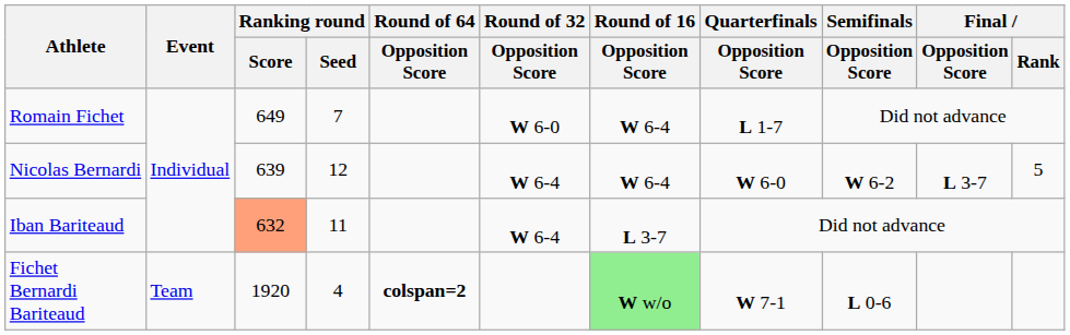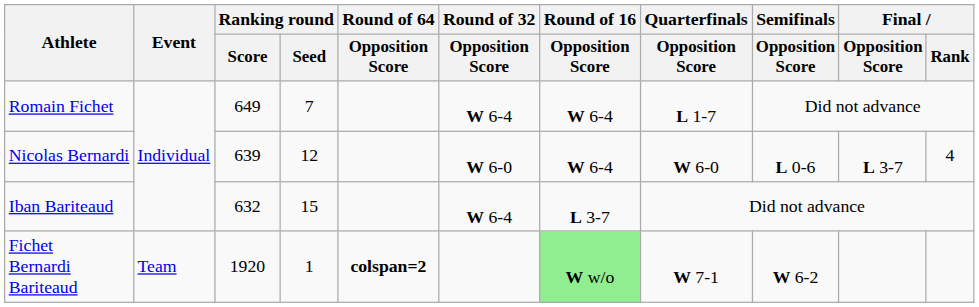Romain Fichet | Round of 32 / Opposition Score: W 6-0 -> W 6-4
Nicolas Bernardi | Round of 32 / Opposition Score: W 6-4 -> W 6-0
Nicolas Bernardi | Semifinals / Opposition Score: W 6-2 -> L 0-6
Nicolas Bernardi | Final / Rank: 5 -> 4
Iban Bariteaud | Ranking round / Score: lightsalmon background -> no background
Iban Bariteaud | Ranking round / Seed: 11 -> 15
Fichet Bernardi Bariteaud | Ranking round / Seed: 4 -> 1
Fichet Bernardi Bariteaud | Semifinals / Opposition Score: L 0-6 -> W 6-2
